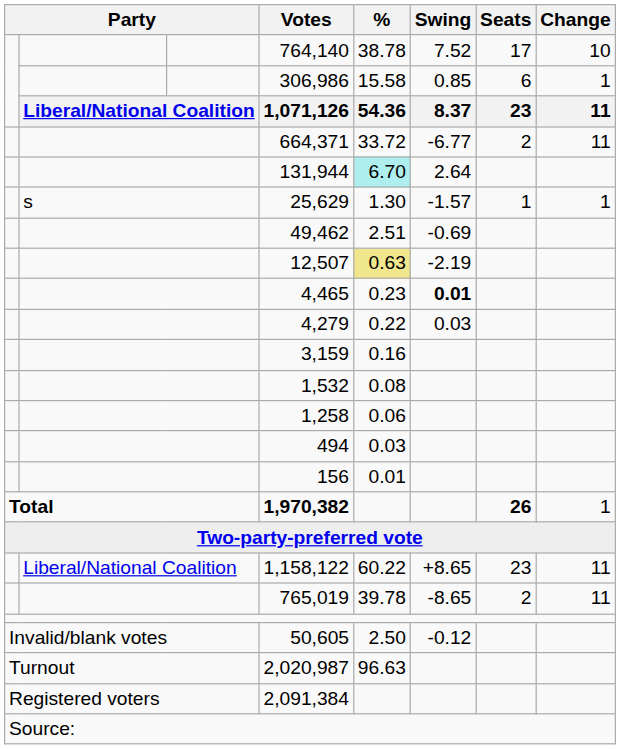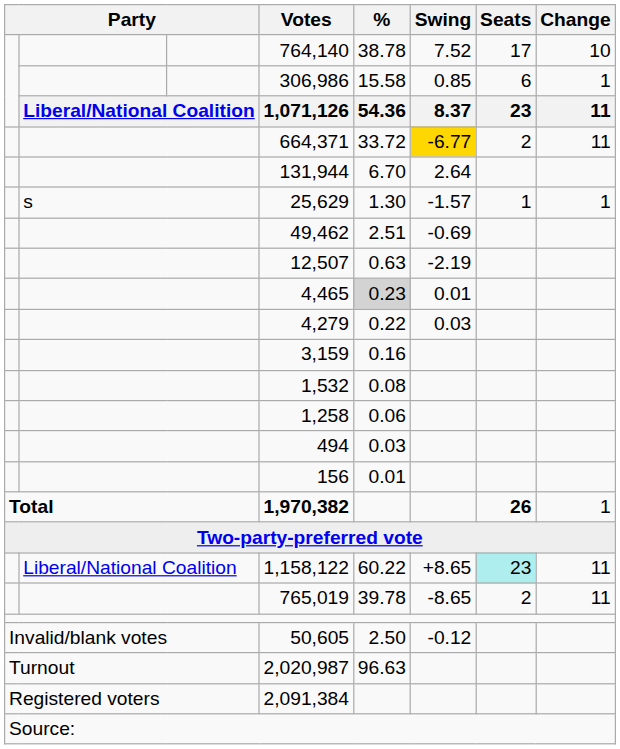664,371 | Swing: no background -> gold background
131,944 | %: paleturquoise background -> no background
12,507 | %: khaki background -> no background
4,465 | %: no background -> lightgrey background
4,465 | Swing: bold -> normal
1,158,122 | Seats: no background -> paleturquoise background
